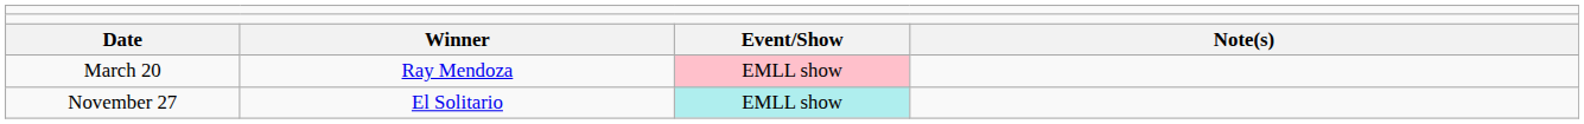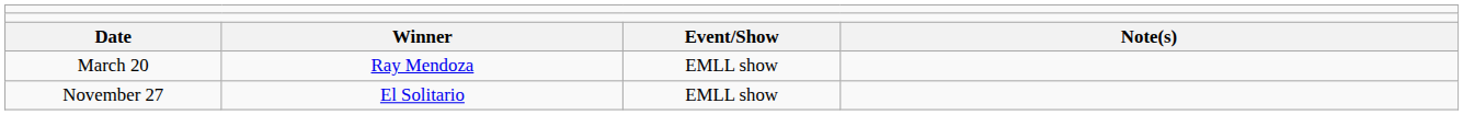March 20 | column 3: pink background -> no background
November 27 | column 3: paleturquoise background -> no background
